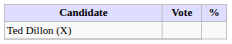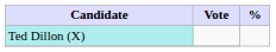Ted Dillon (X) | Candidate: no background -> paleturquoise background
